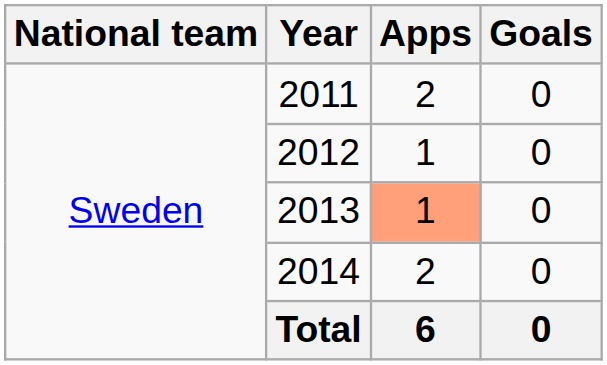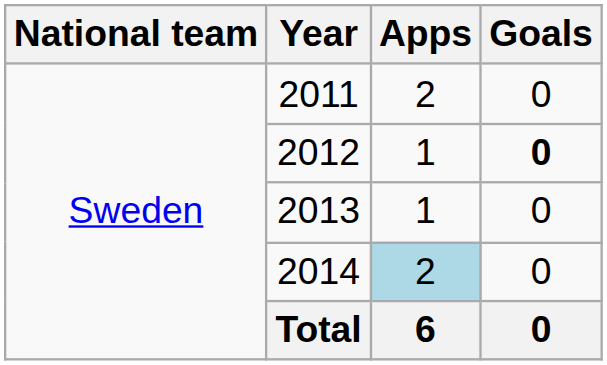2012 | Goals: normal -> bold
2013 | Apps: lightsalmon background -> no background
2014 | Apps: no background -> lightblue background
